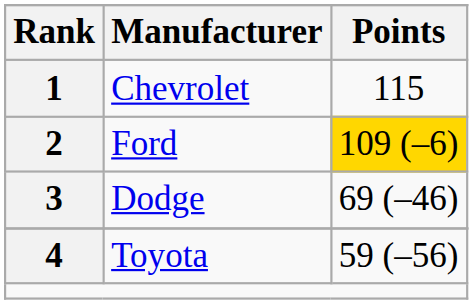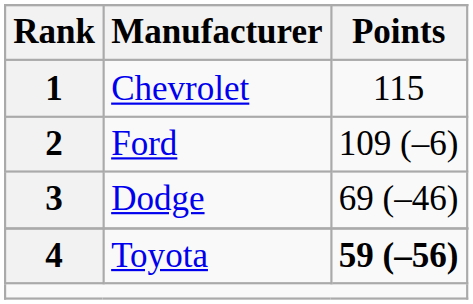Ford | Points: gold background -> no background
Toyota | Points: normal -> bold
